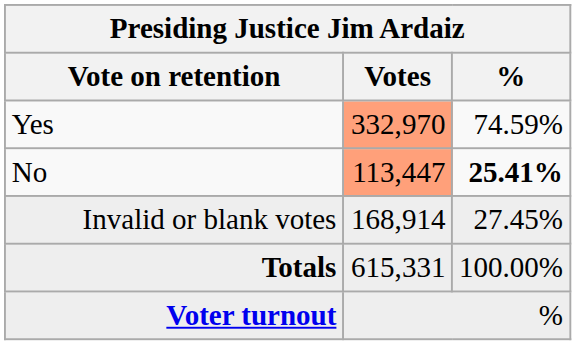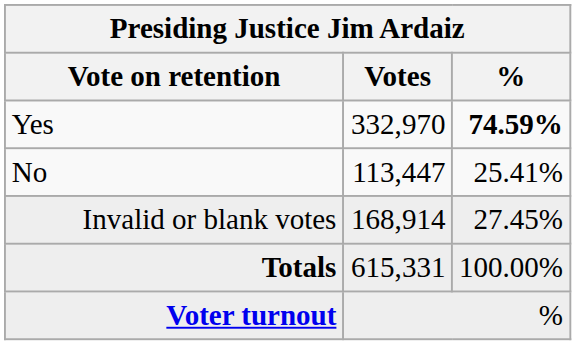Yes | Votes: lightsalmon background -> no background
Yes | %: normal -> bold
No | Votes: lightsalmon background -> no background
No | %: bold -> normal
